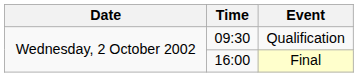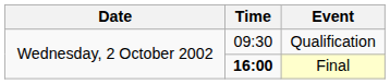Final | Time: normal -> bold
